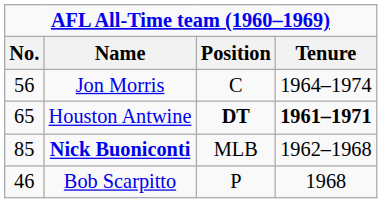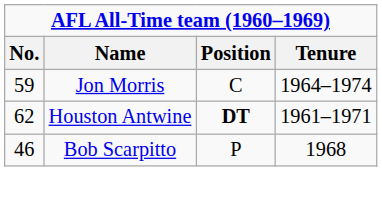Jon Morris | No.: 56 -> 59
Houston Antwine | No.: 65 -> 62
Houston Antwine | Tenure: bold -> normal
- row: 85 | Nick Buoniconti | MLB | 1962–1968
